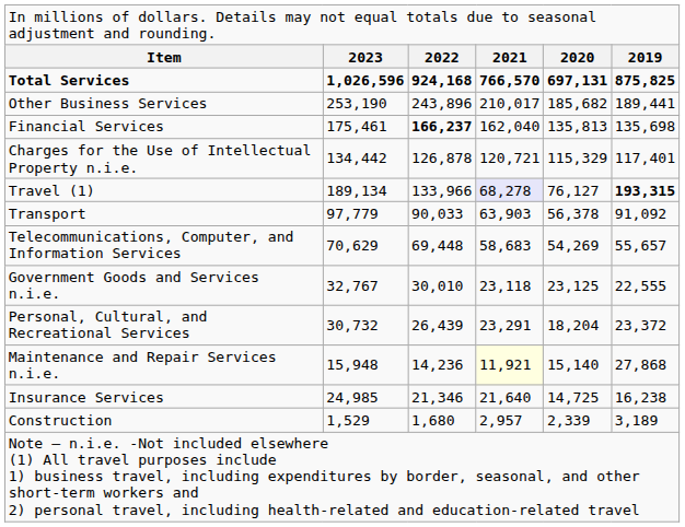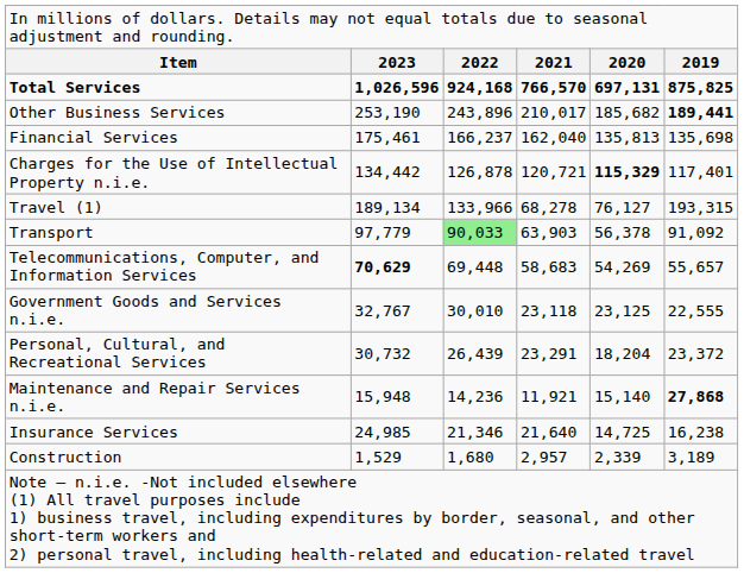Other Business Services | column 6: normal -> bold
Financial Services | column 3: bold -> normal
Charges for the Use of Intellectual Property n.i.e. | column 5: normal -> bold
Travel (1) | column 4: lavender background -> no background
Travel (1) | column 6: bold -> normal
Transport | column 3: no background -> lightgreen background
Telecommunications, Computer, and Information Services | column 2: normal -> bold
Maintenance and Repair Services n.i.e. | column 4: lightyellow background -> no background
Maintenance and Repair Services n.i.e. | column 6: normal -> bold
